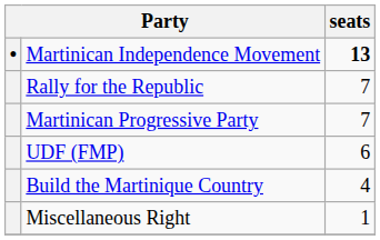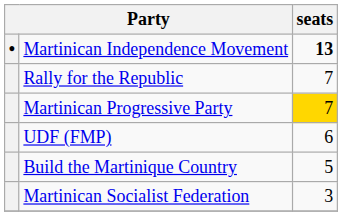Martinican Progressive Party | seats: no background -> gold background
Build the Martinique Country | seats: 4 -> 5
+ row: Martinican Socialist Federation | 3
- row: Miscellaneous Right | 1
